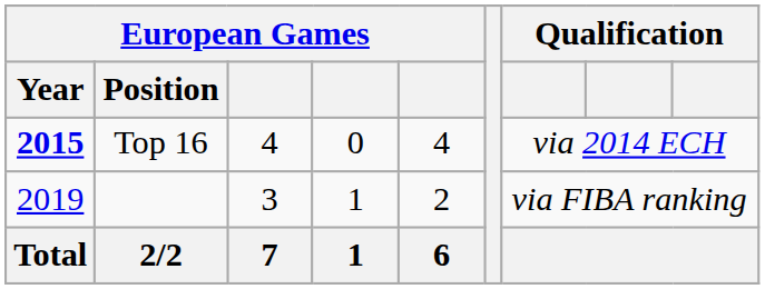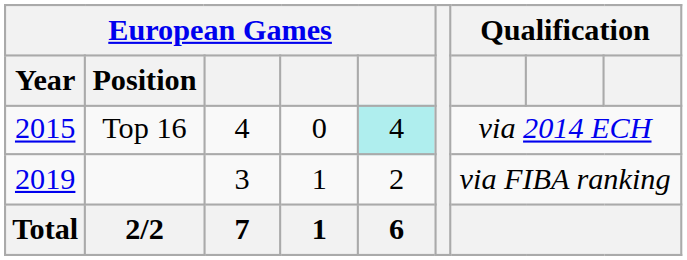Top 16 | European Games / Year: bold -> normal
Top 16 | column 5: no background -> paleturquoise background
